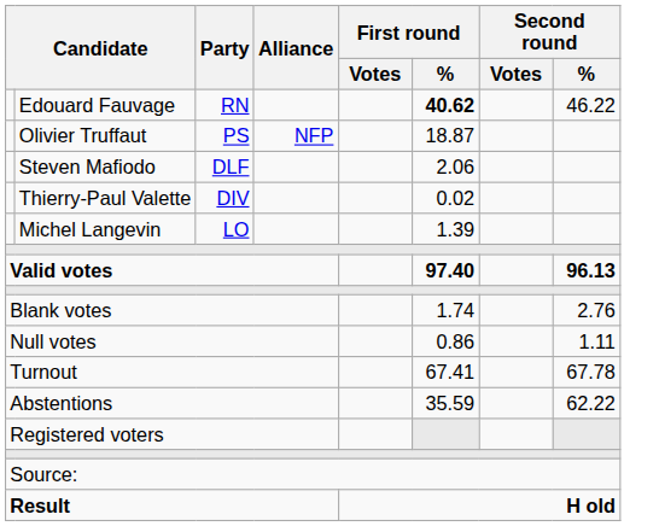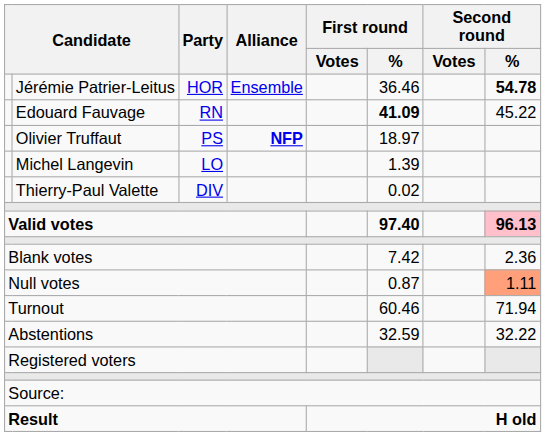+ row: Jérémie Patrier-Leitus | HOR | Ensemble | 36.46 | 54.78
Edouard Fauvage | First round / %: 40.62 -> 41.09
Edouard Fauvage | Second round / %: 46.22 -> 45.22
Olivier Truffaut | Alliance: normal -> bold
Olivier Truffaut | First round / %: 18.87 -> 18.97
- row: Steven Mafiodo | DLF | 2.06
rows swapped: Michel Langevin <-> Thierry-Paul Valette
Valid votes | Second round / %: no background -> pink background
Blank votes | First round / %: 1.74 -> 7.42
Blank votes | Second round / %: 2.76 -> 2.36
Null votes | First round / %: 0.86 -> 0.87
Null votes | Second round / %: no background -> lightsalmon background
Turnout | First round / %: 67.41 -> 60.46
Turnout | Second round / %: 67.78 -> 71.94
Abstentions | First round / %: 35.59 -> 32.59
Abstentions | Second round / %: 62.22 -> 32.22
